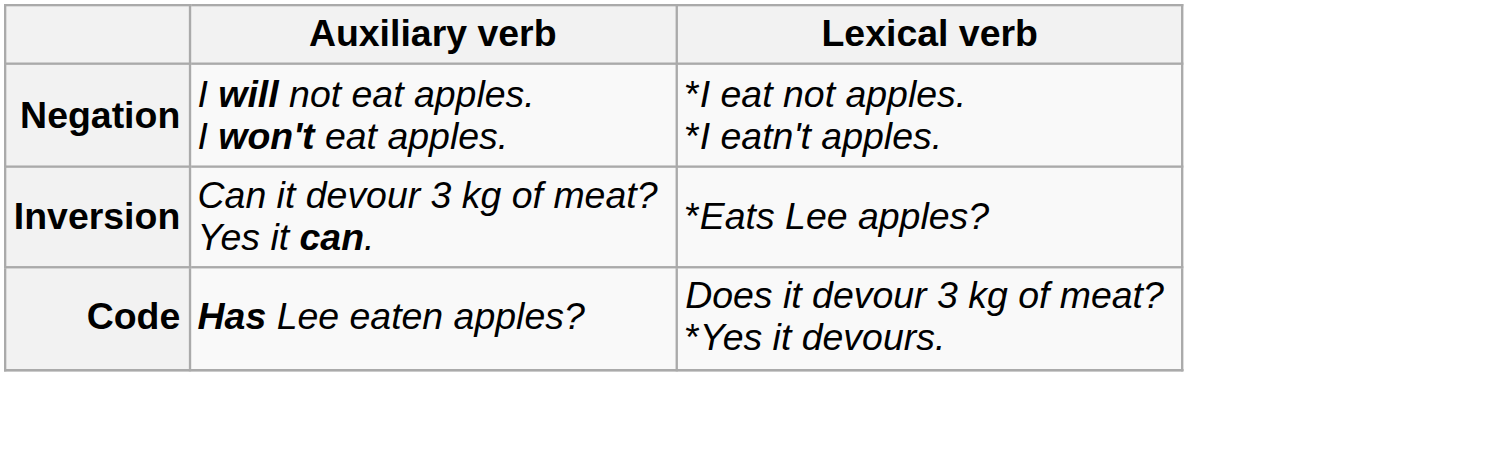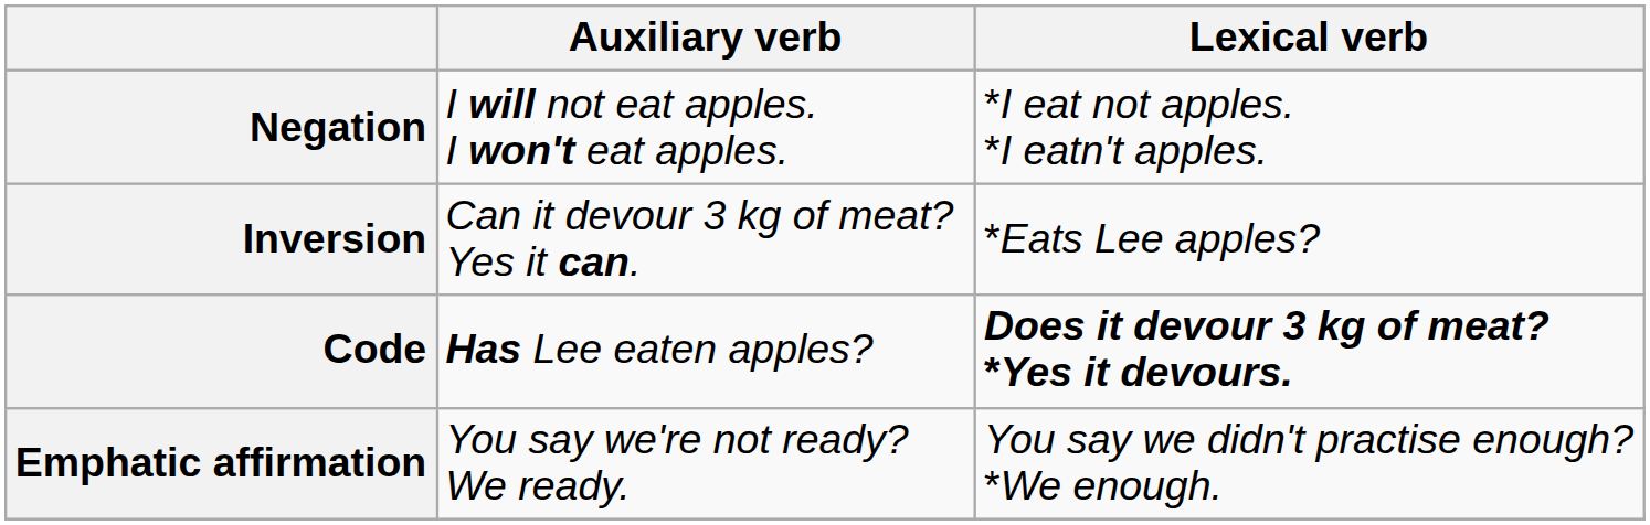Code | Lexical verb: normal -> bold
+ row: Emphatic affirmation | You say we're not ready? We ready. | You say we didn't practise enough? *We enough.
